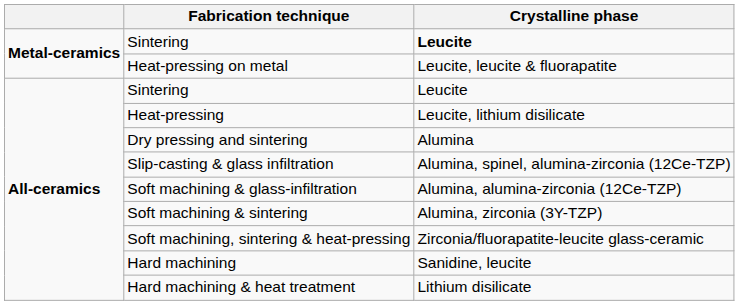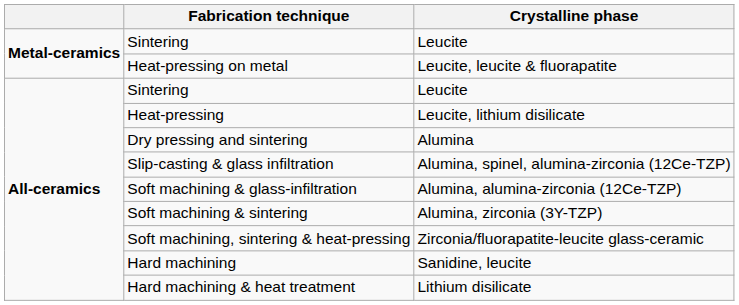Metal-ceramics / Sintering | Crystalline phase: bold -> normal
